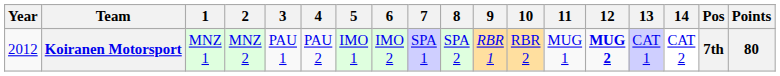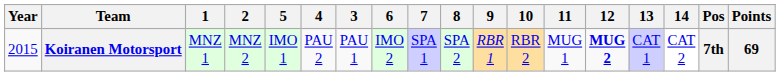columns swapped: 3 <-> 5
Koiranen Motorsport | Year: 2012 -> 2015
Koiranen Motorsport | Points: 80 -> 69
